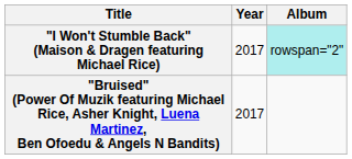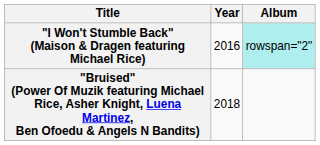row 2 | Year: 2017 -> 2016
row 3 | Year: 2017 -> 2018
